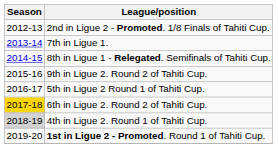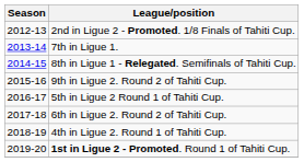6th in Ligue 2. Round 2 of Tahiti Cup. | Season: gold background -> no background
4th in Ligue 2. Round 1 of Tahiti Cup. | Season: lightgrey background -> no background
